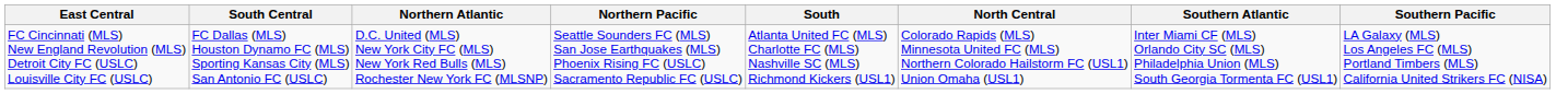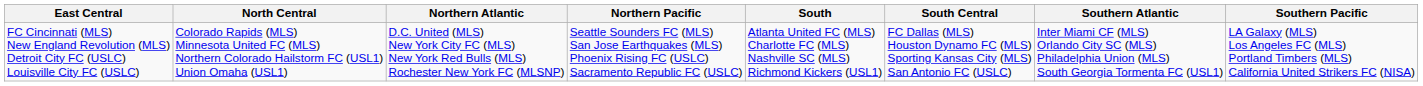columns swapped: North Central <-> South Central
